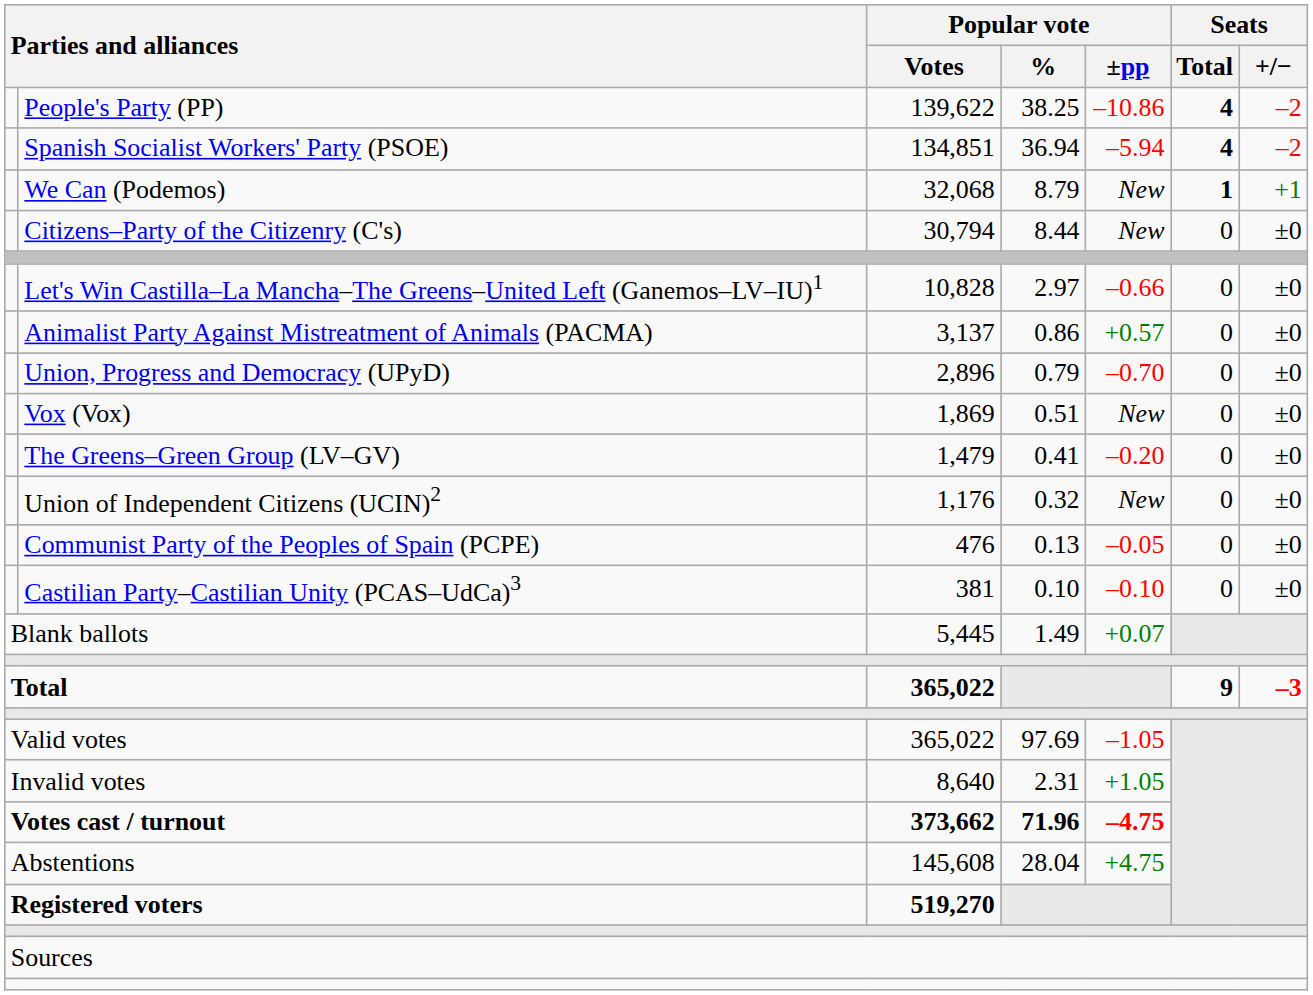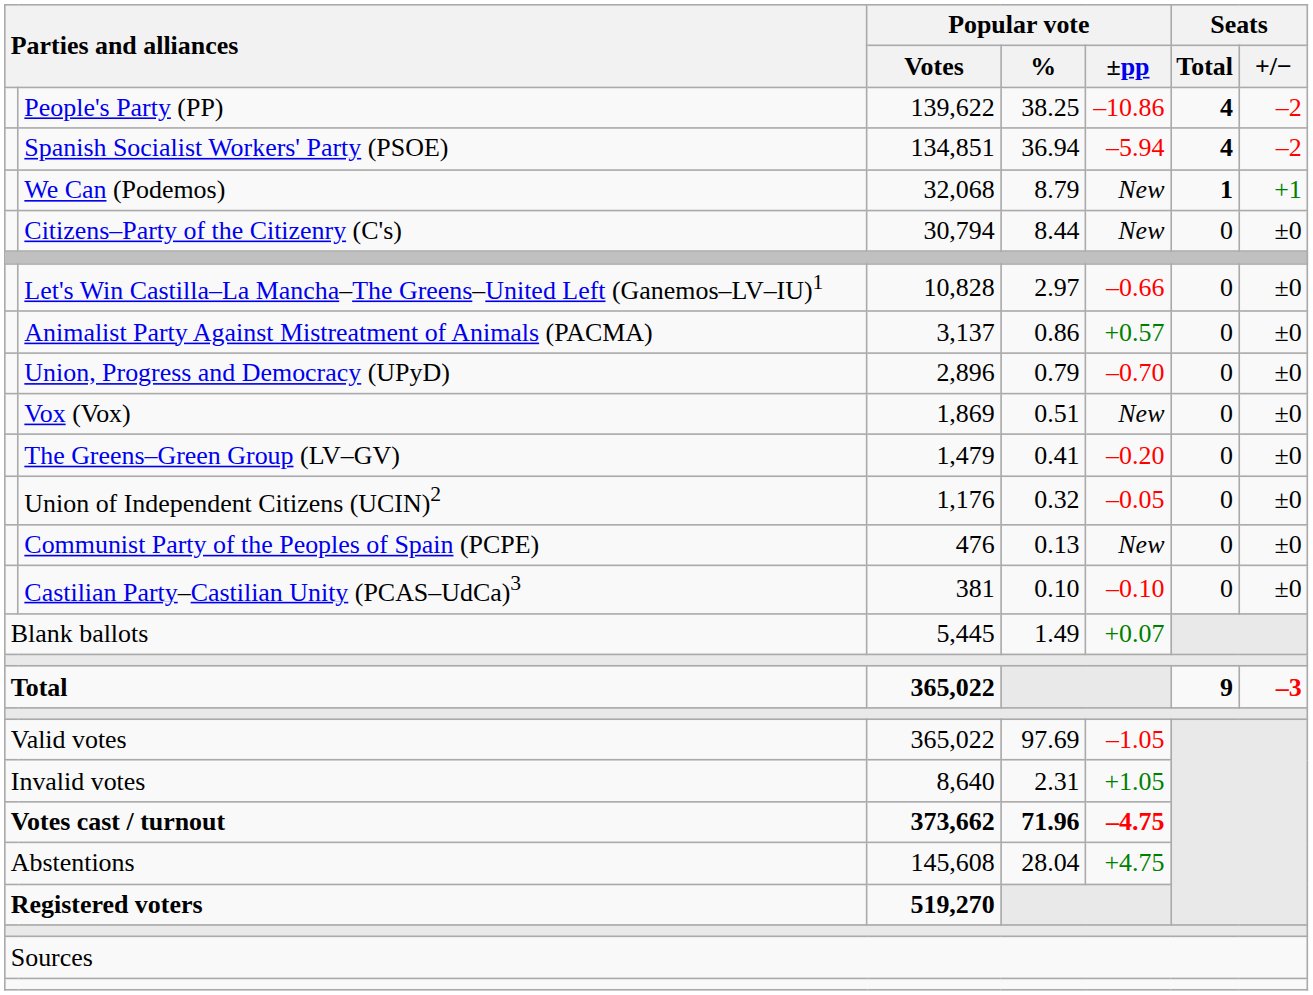Union of Independent Citizens (UCIN)2 | Popular vote / ±pp: New -> –0.05
Communist Party of the Peoples of Spain (PCPE) | Popular vote / ±pp: –0.05 -> New
